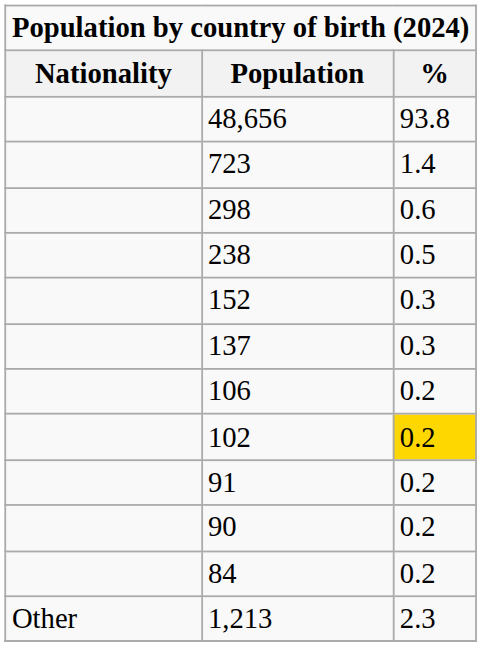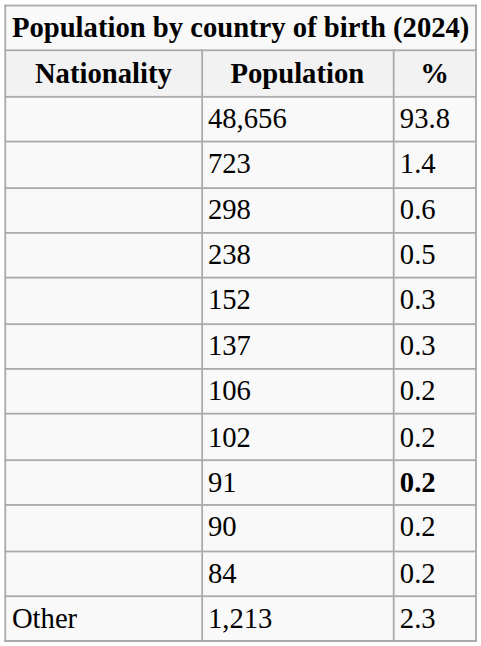102 | %: gold background -> no background
91 | %: normal -> bold
